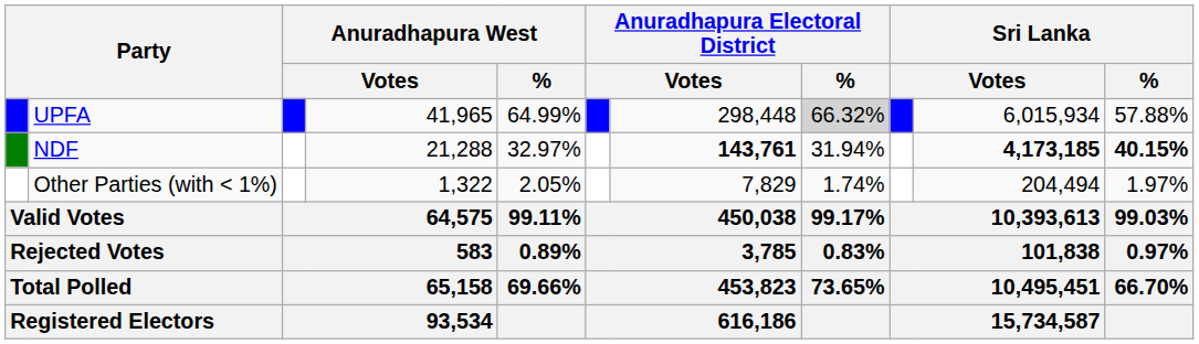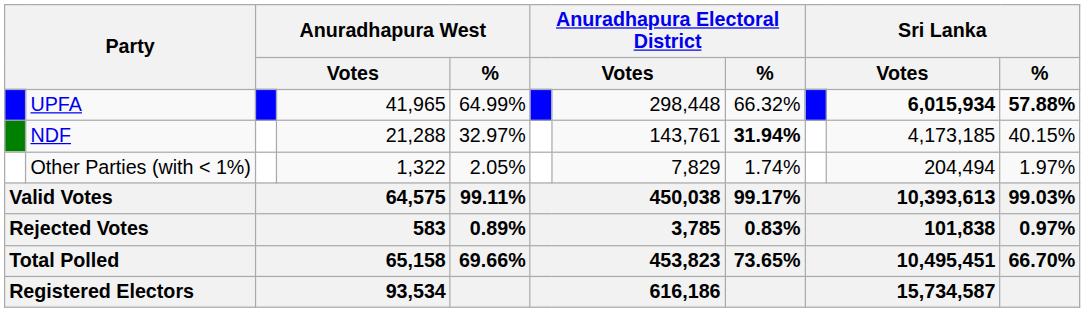UPFA | Anuradhapura Electoral District / %: lightgrey background -> no background
UPFA | column 10: normal -> bold
UPFA | Sri Lanka / %: normal -> bold
NDF | column 7: bold -> normal
NDF | Anuradhapura Electoral District / %: normal -> bold
NDF | column 10: bold -> normal
NDF | Sri Lanka / %: bold -> normal
